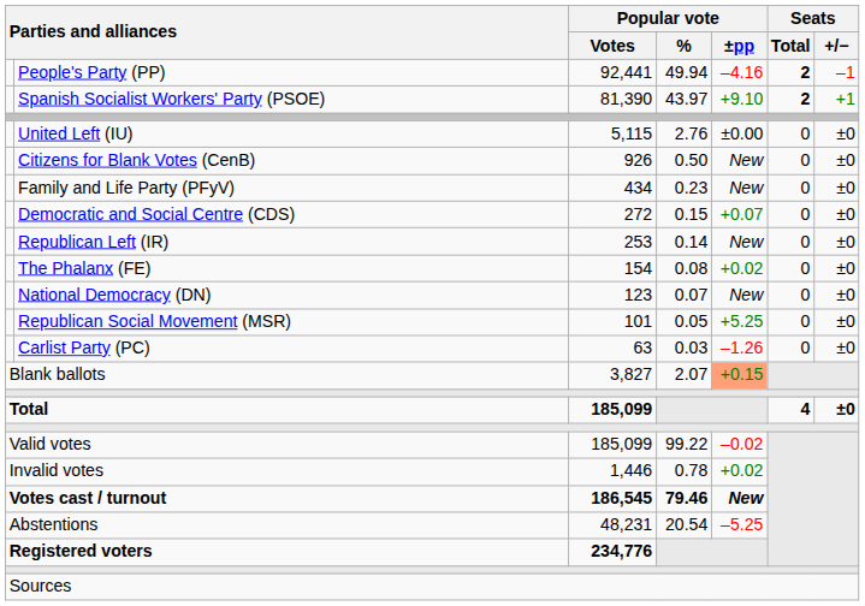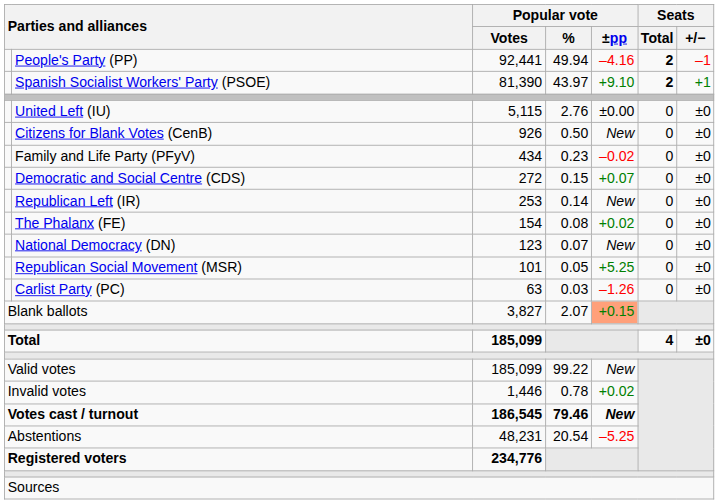Family and Life Party (PFyV) | Popular vote / ±pp: New -> –0.02
Valid votes | Popular vote / ±pp: –0.02 -> New
